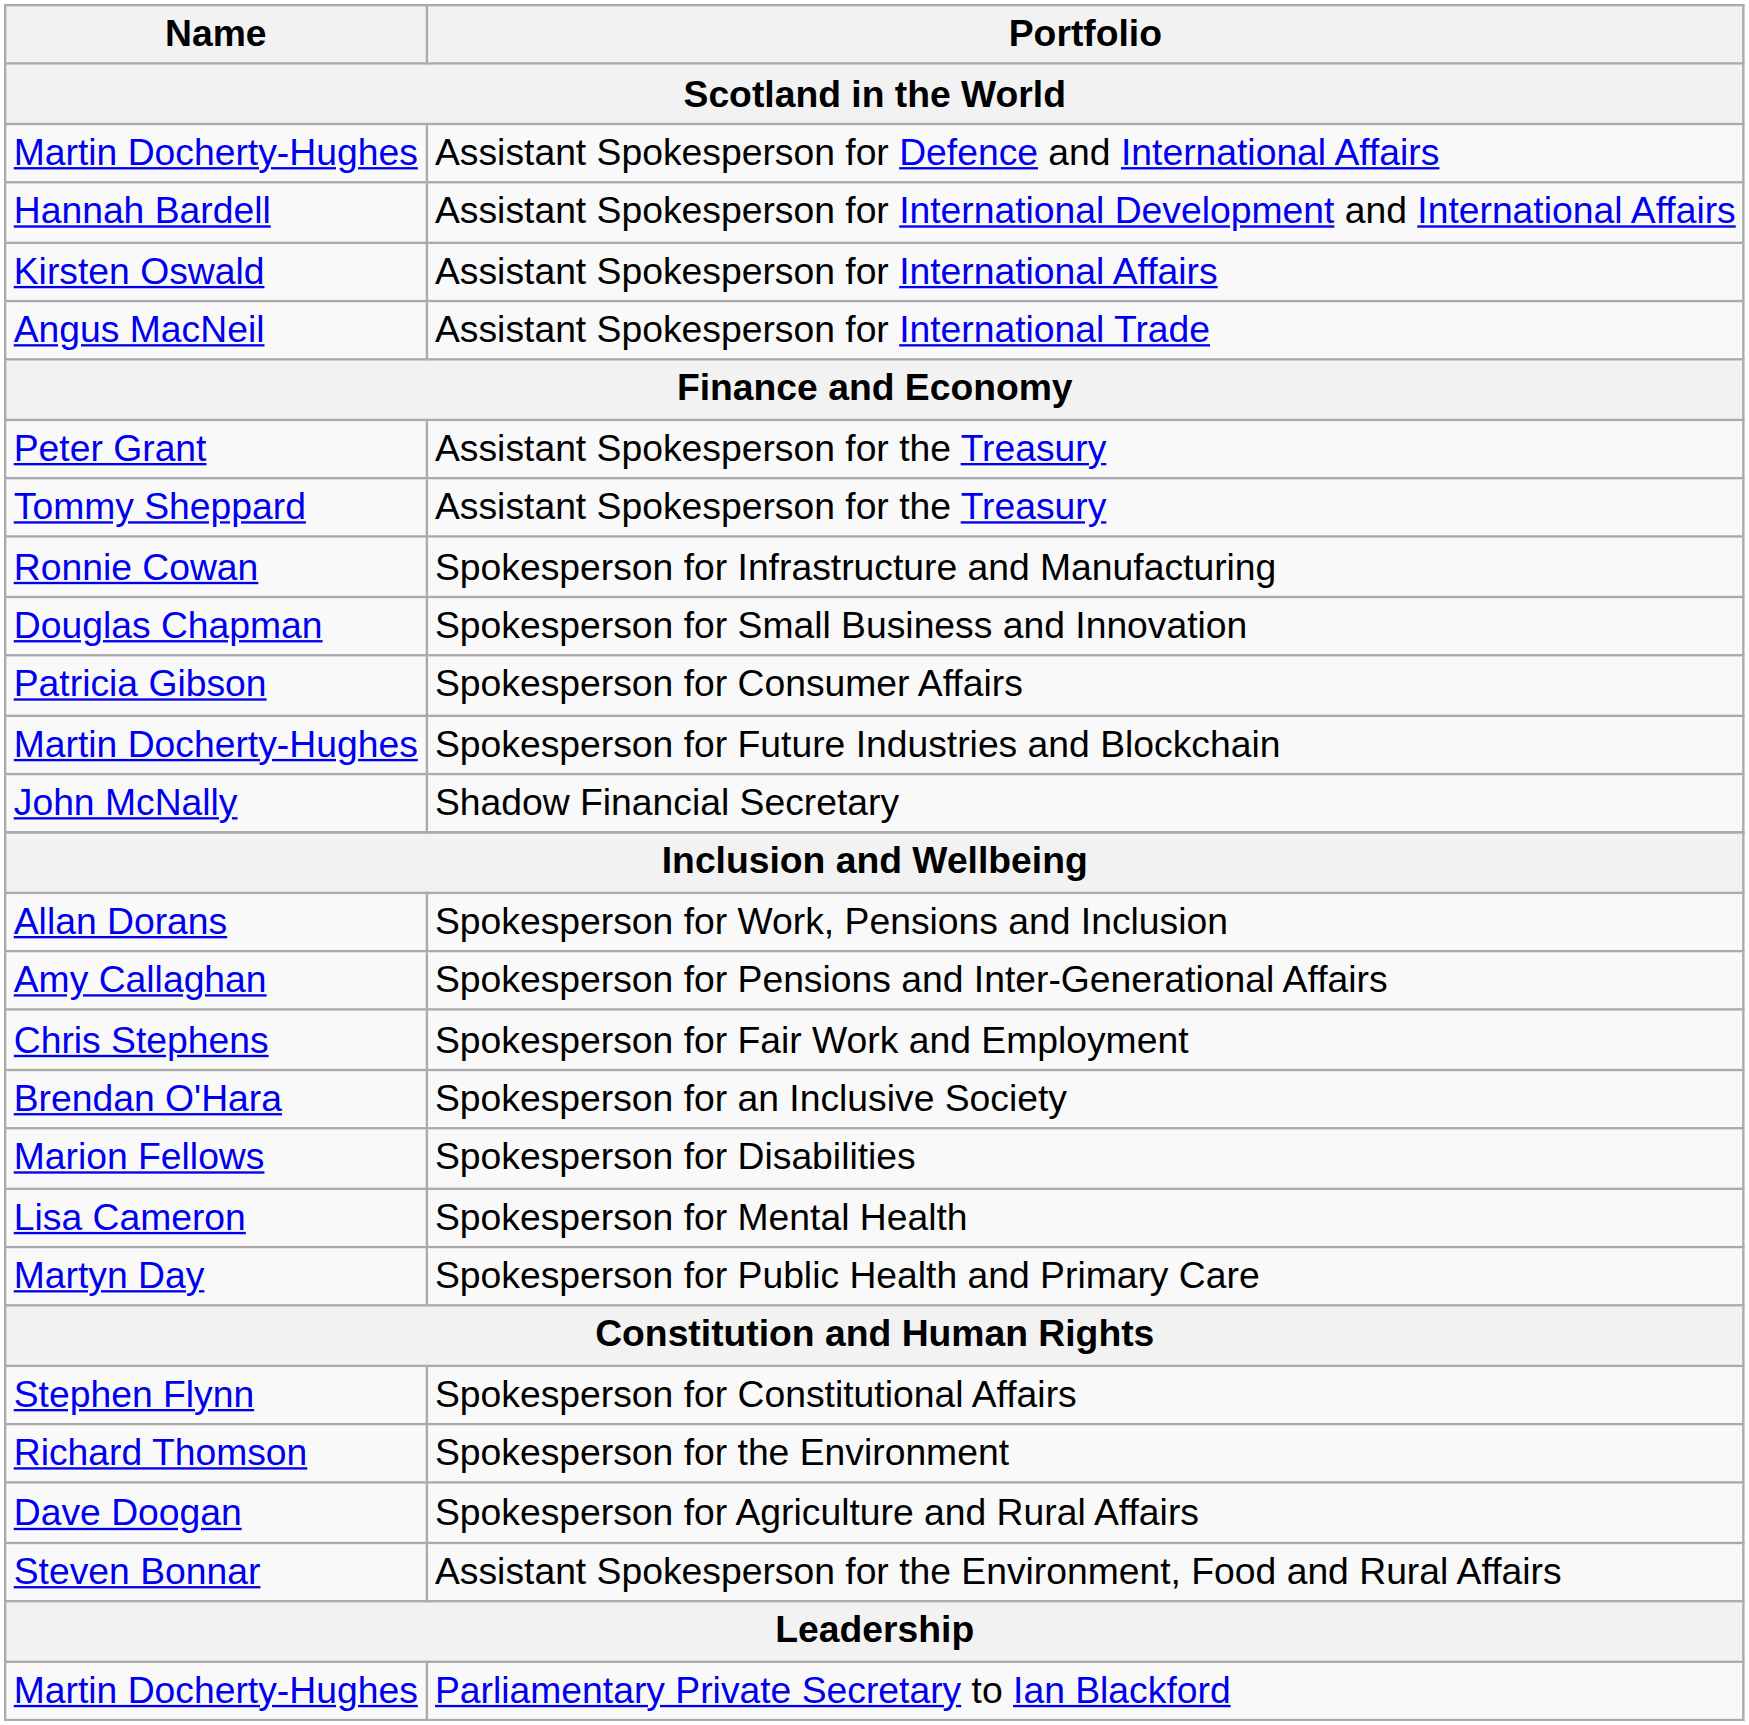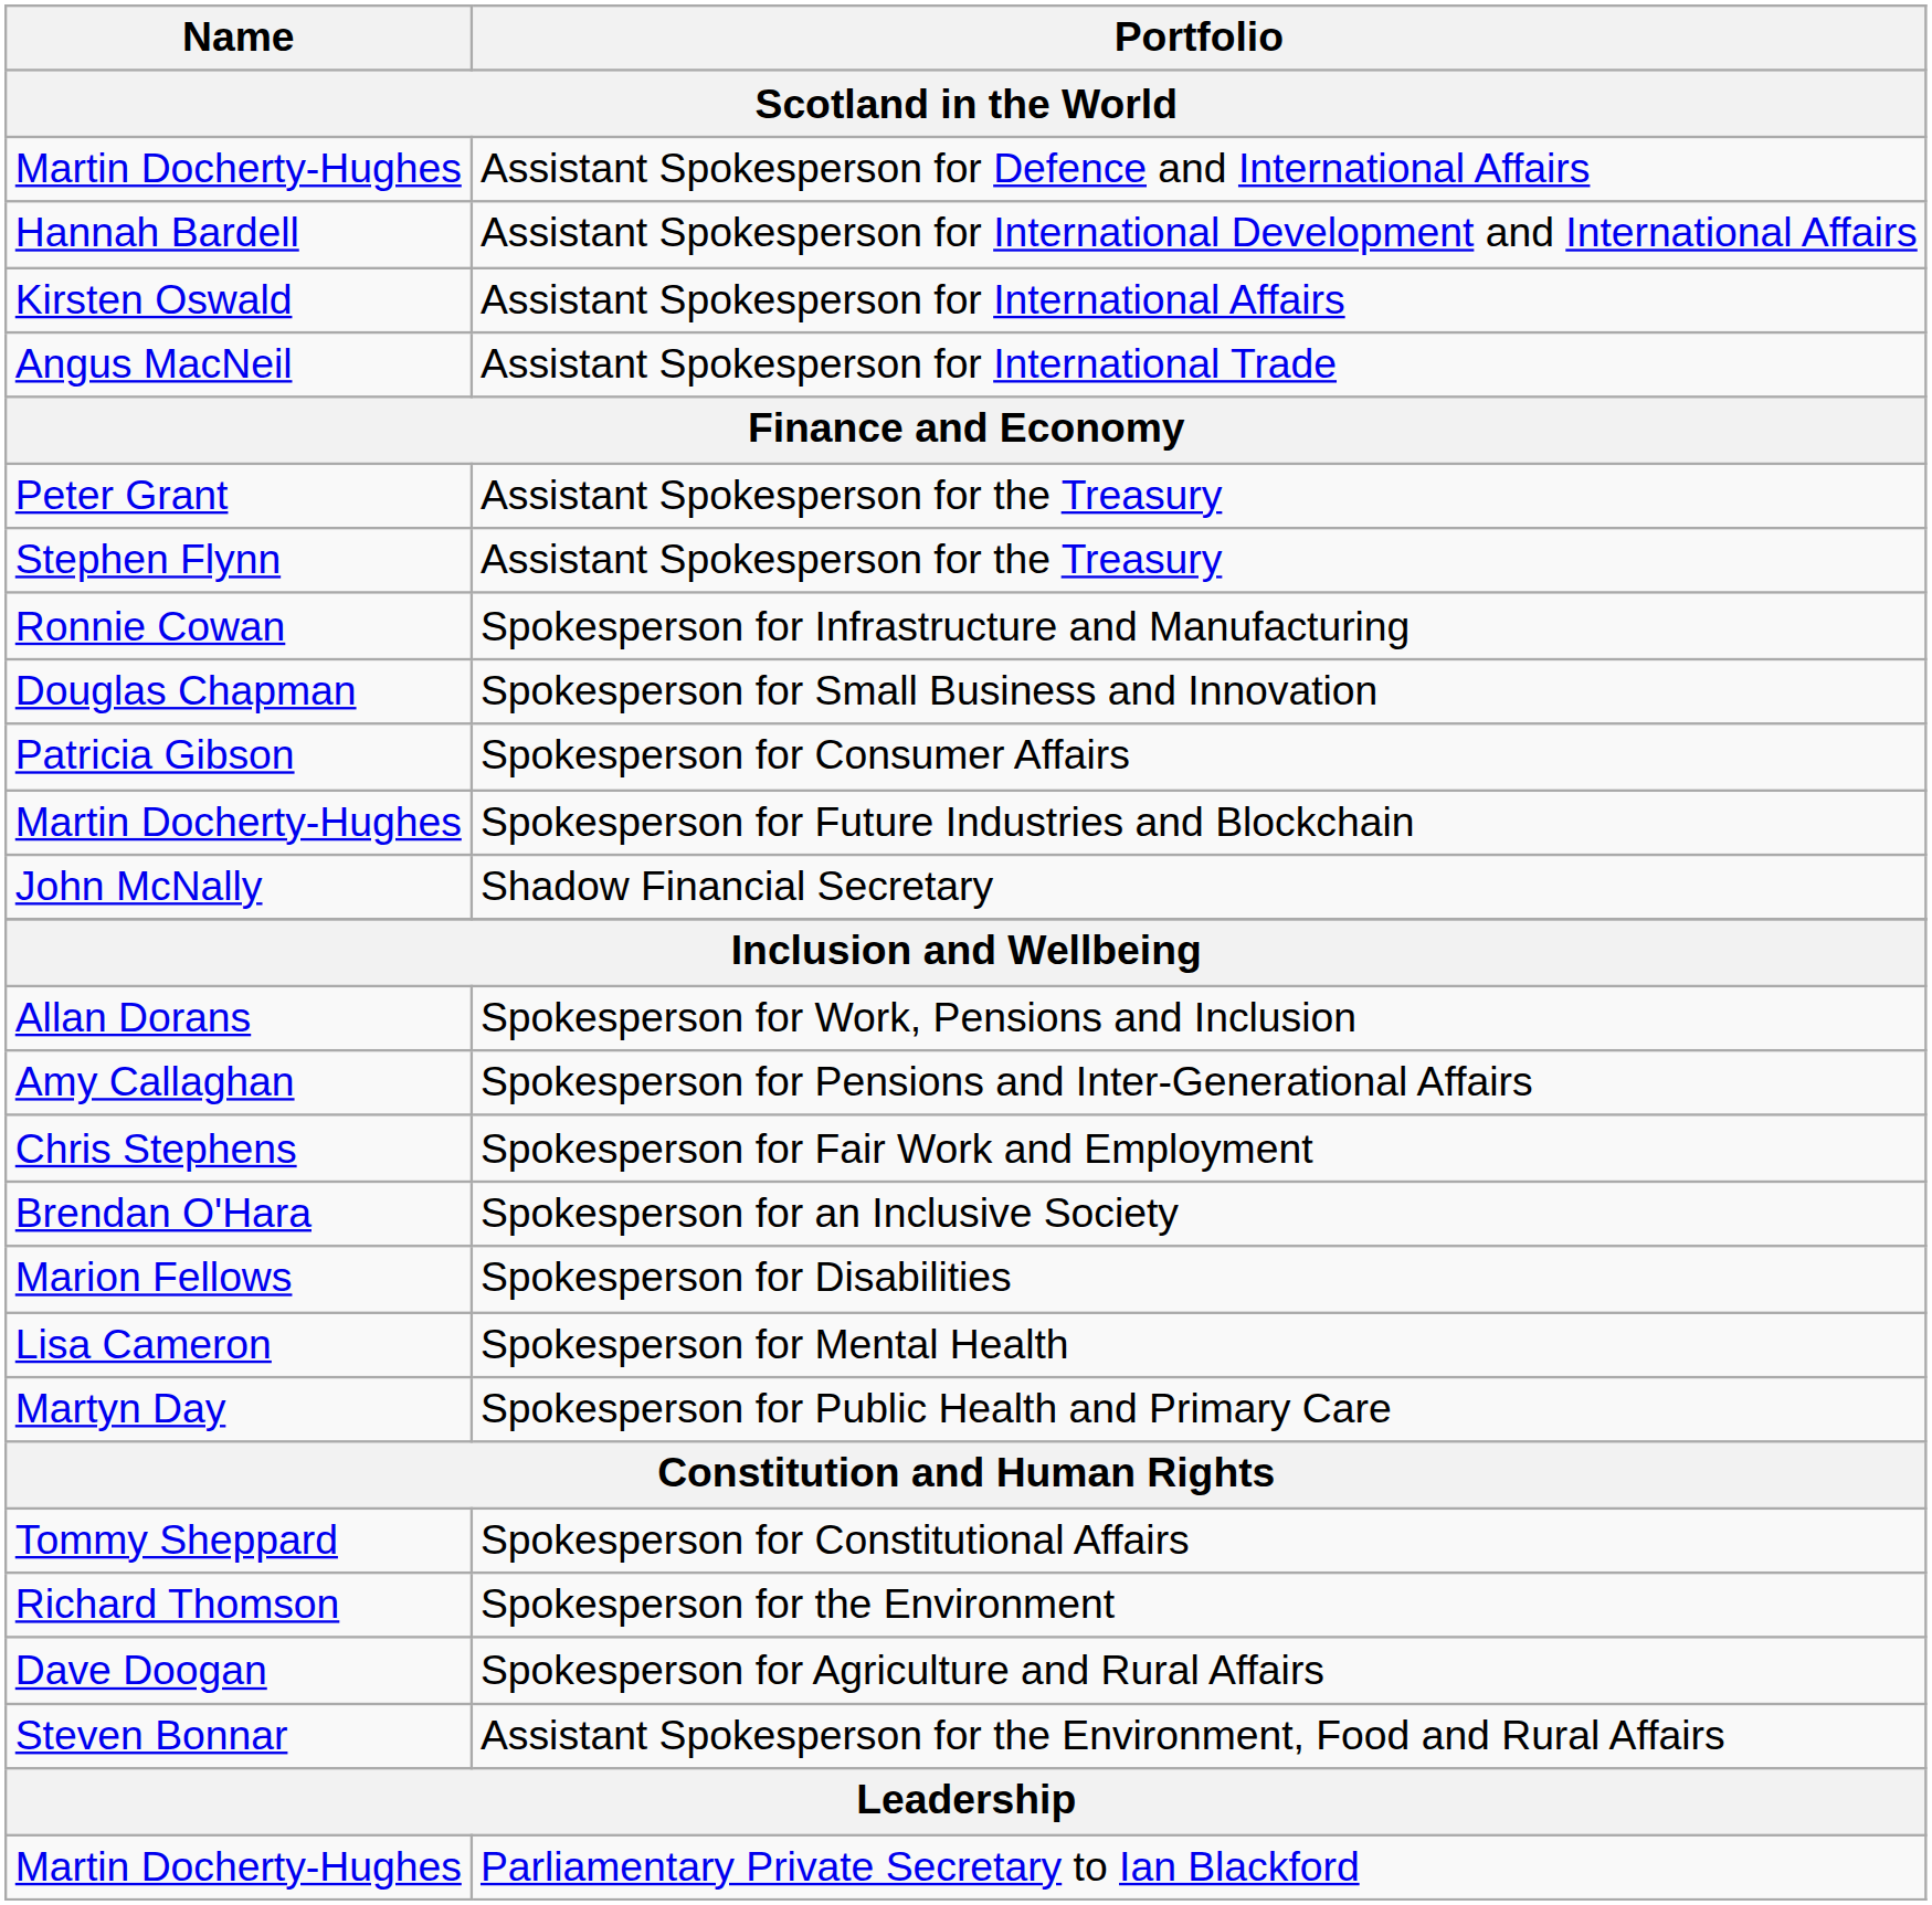row 9 | Name: Tommy Sheppard -> Stephen Flynn
row 24 | Name: Stephen Flynn -> Tommy Sheppard
